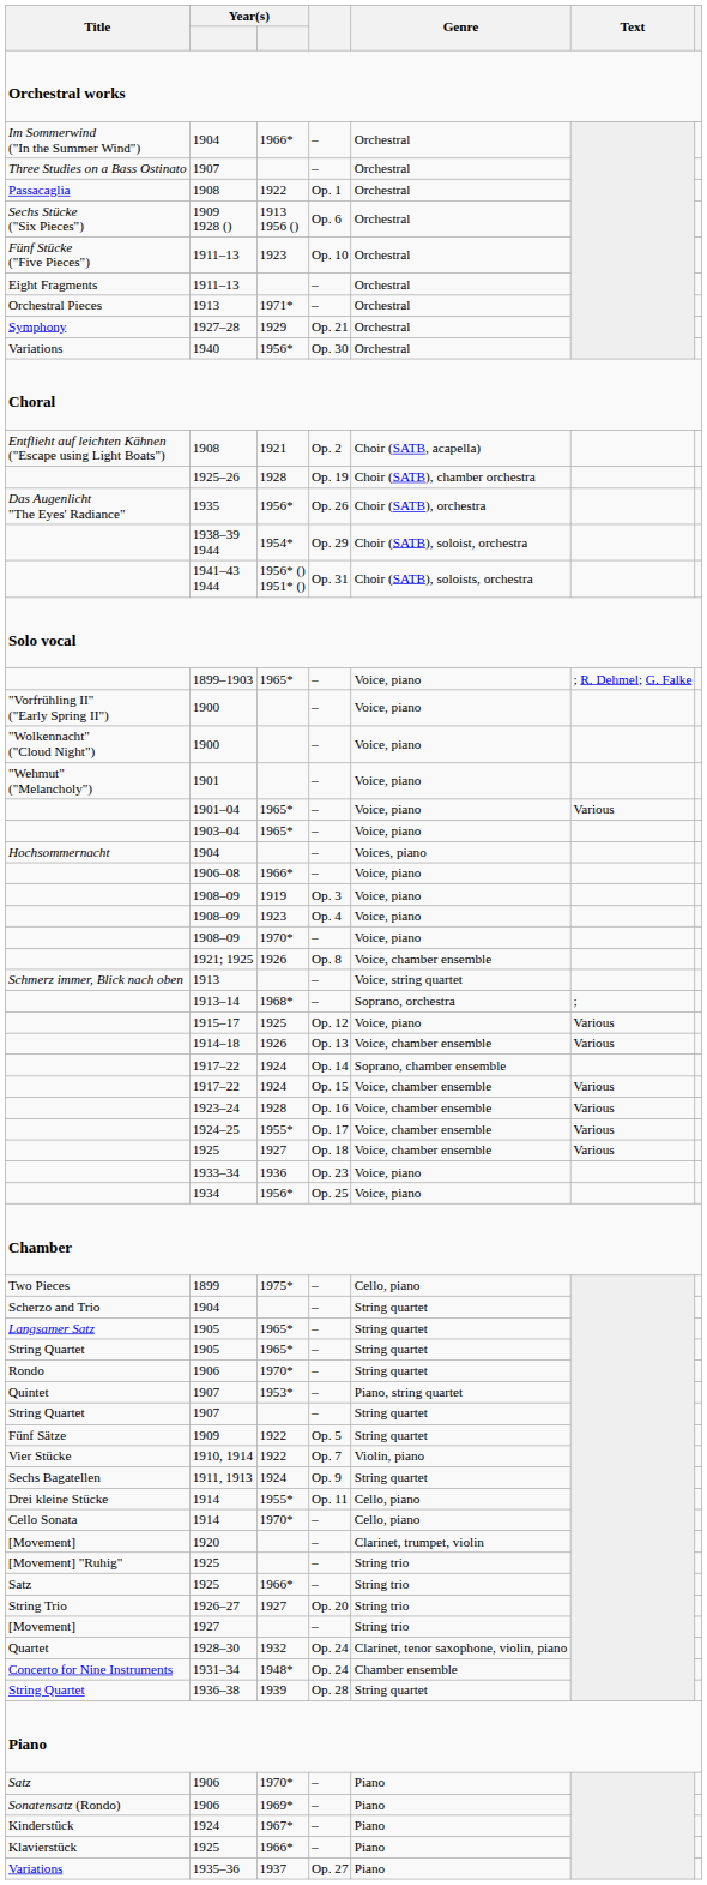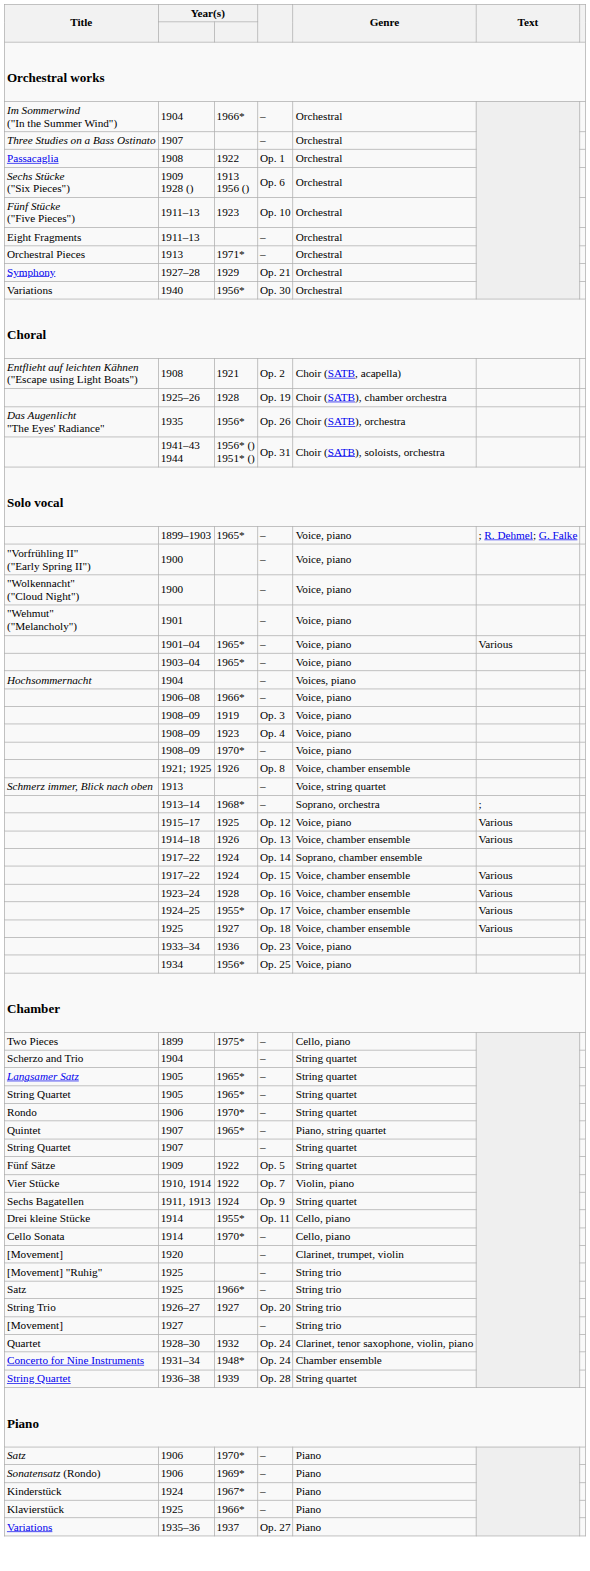- row: 1938–39 1944 | 1954* | Op. 29 | Choir (SATB), soloist, orchestra
Quintet / 1907 | column 3: 1953* -> 1965*
